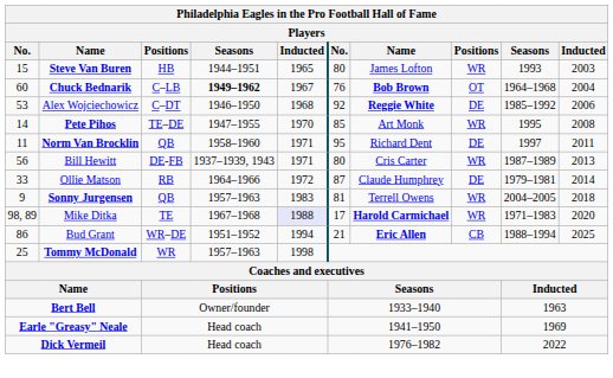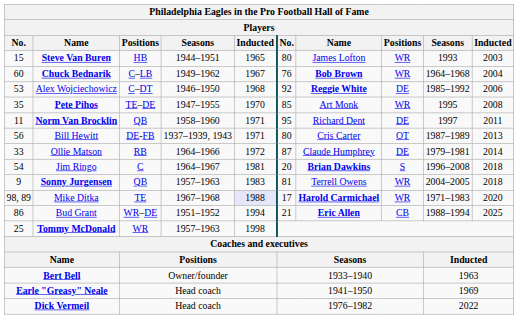Chuck Bednarik | column 4: bold -> normal
Chuck Bednarik | column 8: OT -> WR
Pete Pihos | column 1: 14 -> 35
Bill Hewitt | column 8: WR -> OT
+ row: 54 | Jim Ringo | C | 1964–1967 | 1981 | 20 | Brian Dawkins | S | 1996–2008 | 2018
